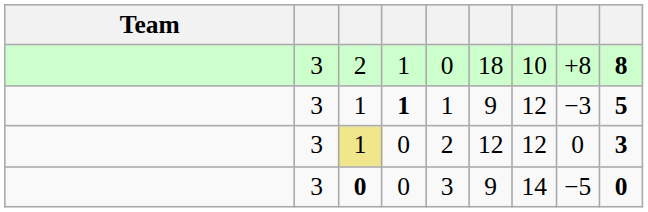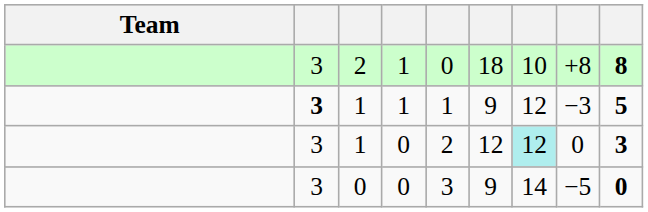row 3 | column 2: normal -> bold
row 3 | column 4: bold -> normal
row 4 | column 3: khaki background -> no background
row 4 | column 7: no background -> paleturquoise background
row 5 | column 3: bold -> normal
